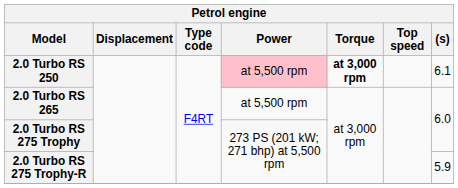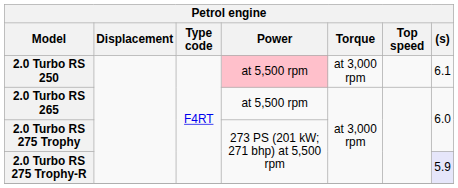2.0 Turbo RS 250 | Torque: bold -> normal
2.0 Turbo RS 275 Trophy-R | (s): no background -> lavender background
